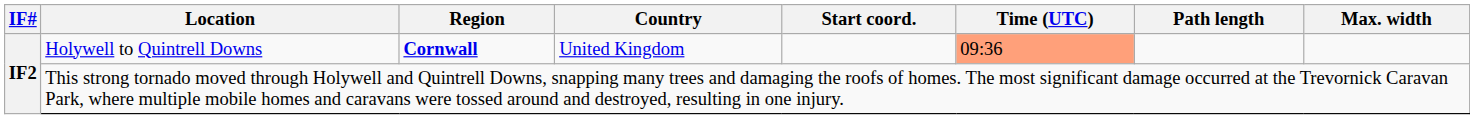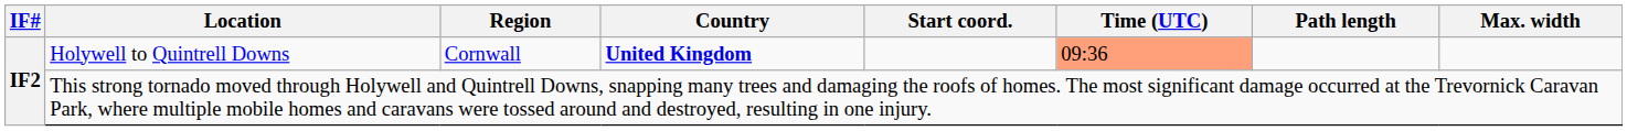Holywell to Quintrell Downs | Region: bold -> normal
Holywell to Quintrell Downs | Country: normal -> bold
